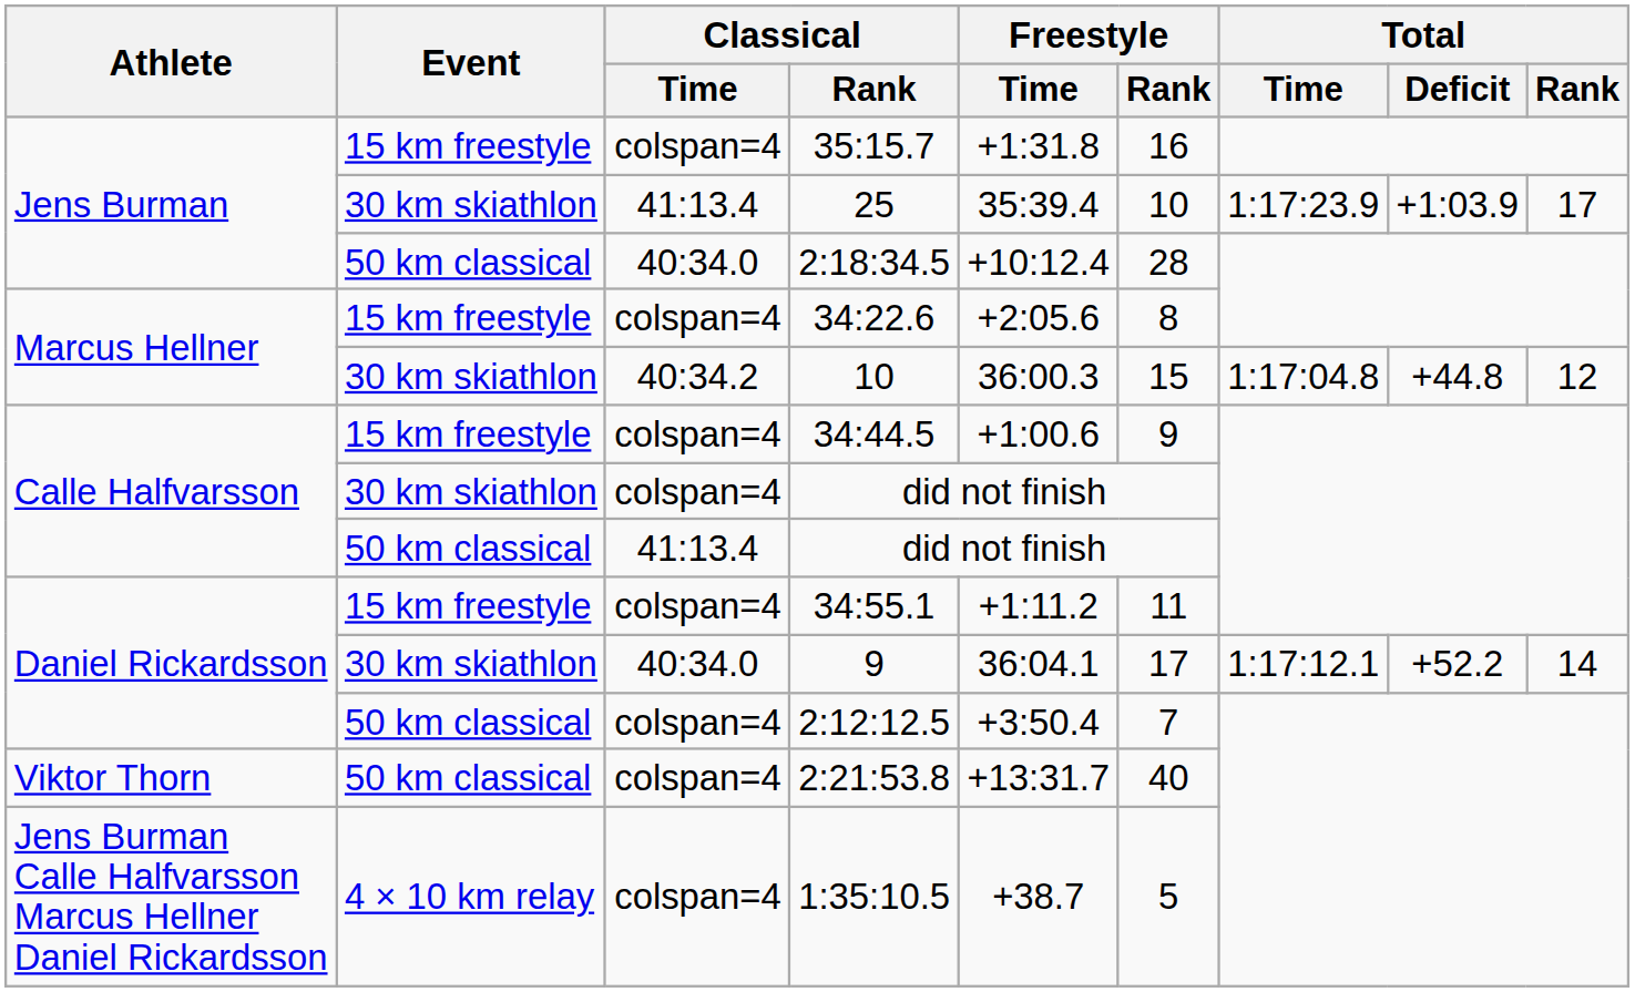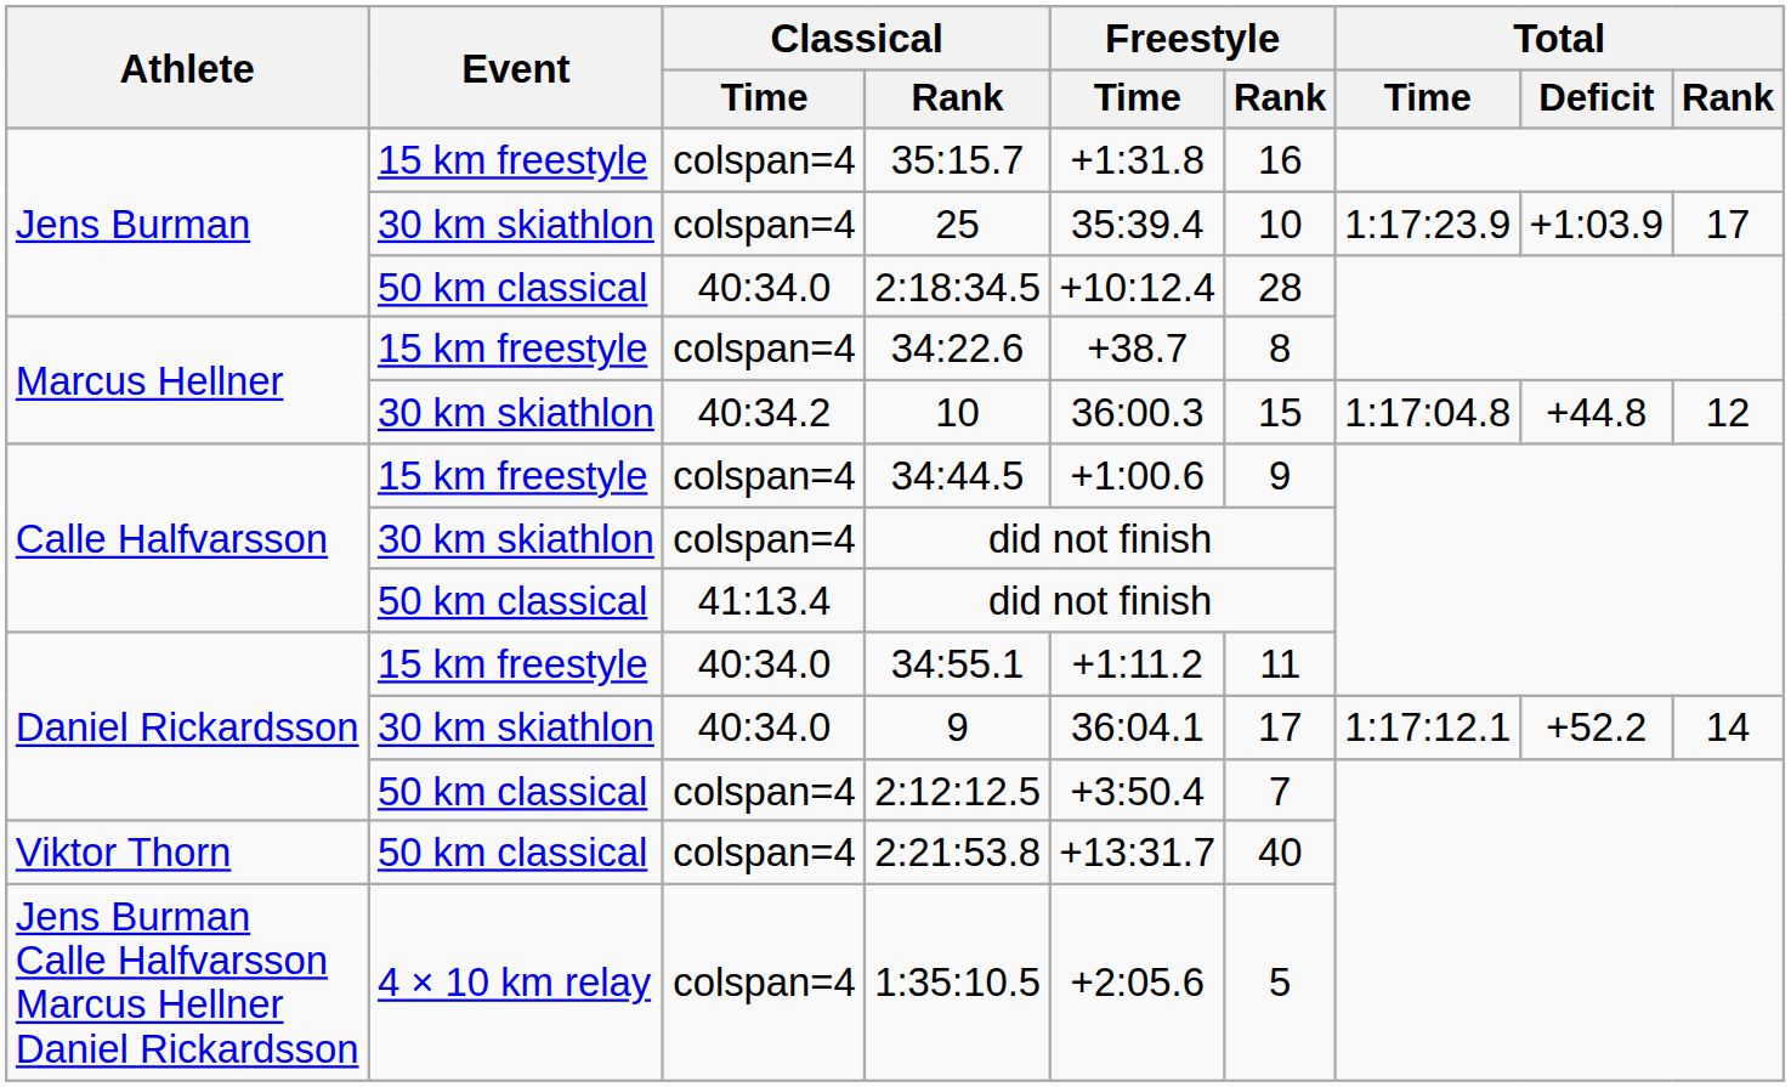25 | Classical / Time: 41:13.4 -> colspan=4
34:22.6 | Freestyle / Time: +2:05.6 -> +38.7
34:55.1 | Classical / Time: colspan=4 -> 40:34.0
1:35:10.5 | Freestyle / Time: +38.7 -> +2:05.6
